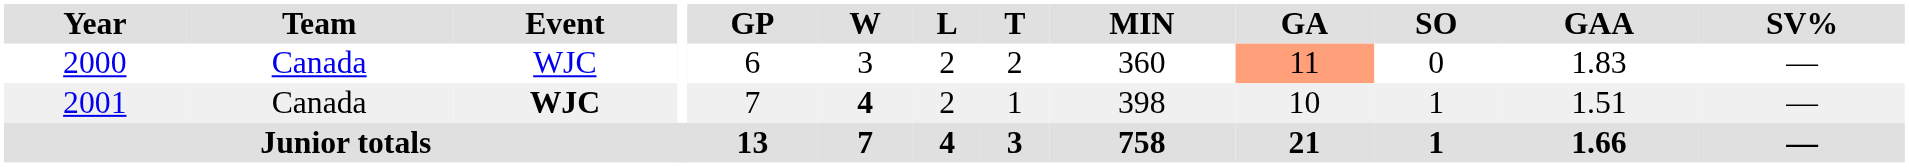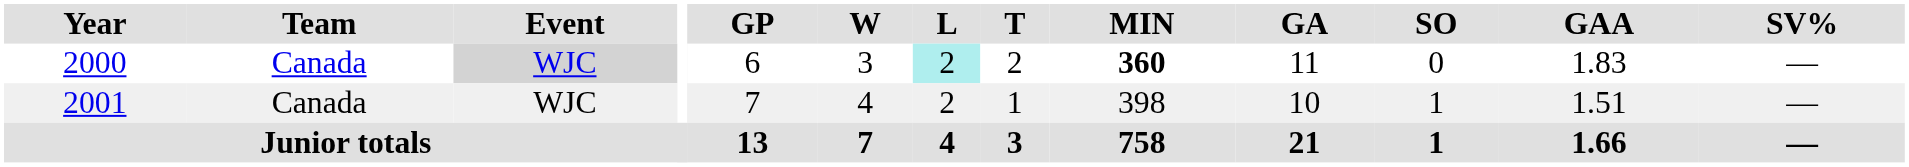2000 | Event: no background -> lightgrey background
2000 | L: no background -> paleturquoise background
2000 | MIN: normal -> bold
2000 | GA: lightsalmon background -> no background
2001 | Event: bold -> normal
2001 | W: bold -> normal
